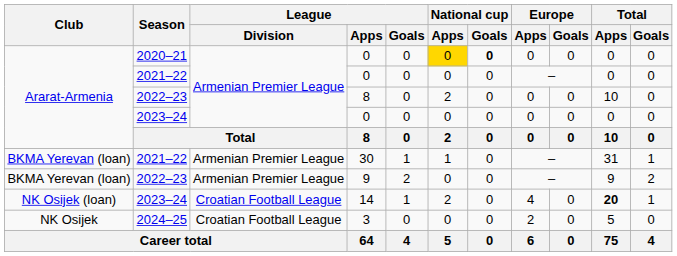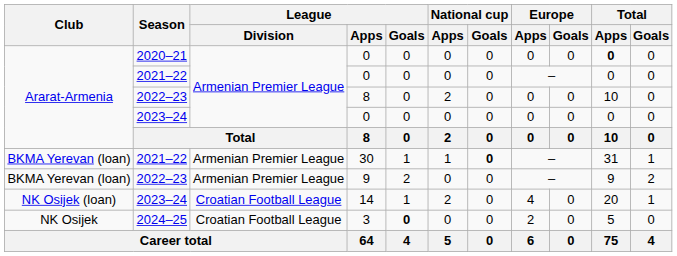2020–21 / 0 | National cup / Apps: gold background -> no background
2020–21 / 0 | National cup / Goals: bold -> normal
2020–21 / 0 | Total / Apps: normal -> bold
30 | National cup / Goals: normal -> bold
14 | Total / Apps: bold -> normal
3 | League / Goals: normal -> bold
